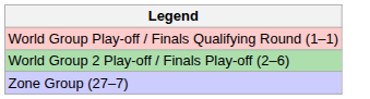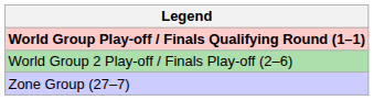row 2 | column 1: normal -> bold
